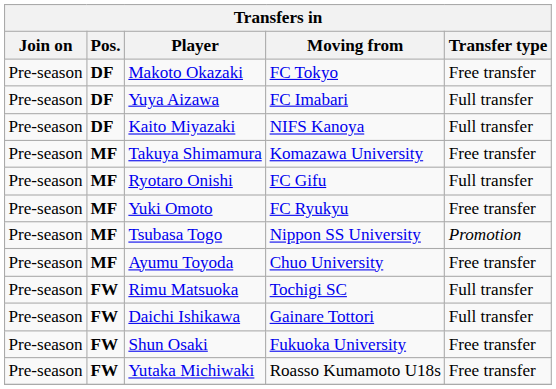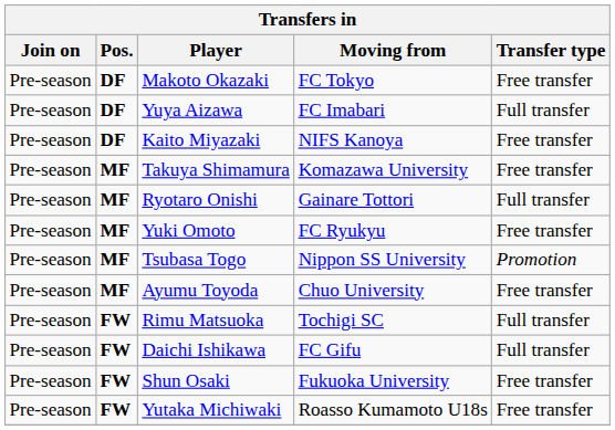Kaito Miyazaki | Transfer type: Full transfer -> Free transfer
Ryotaro Onishi | Moving from: FC Gifu -> Gainare Tottori
Daichi Ishikawa | Moving from: Gainare Tottori -> FC Gifu
